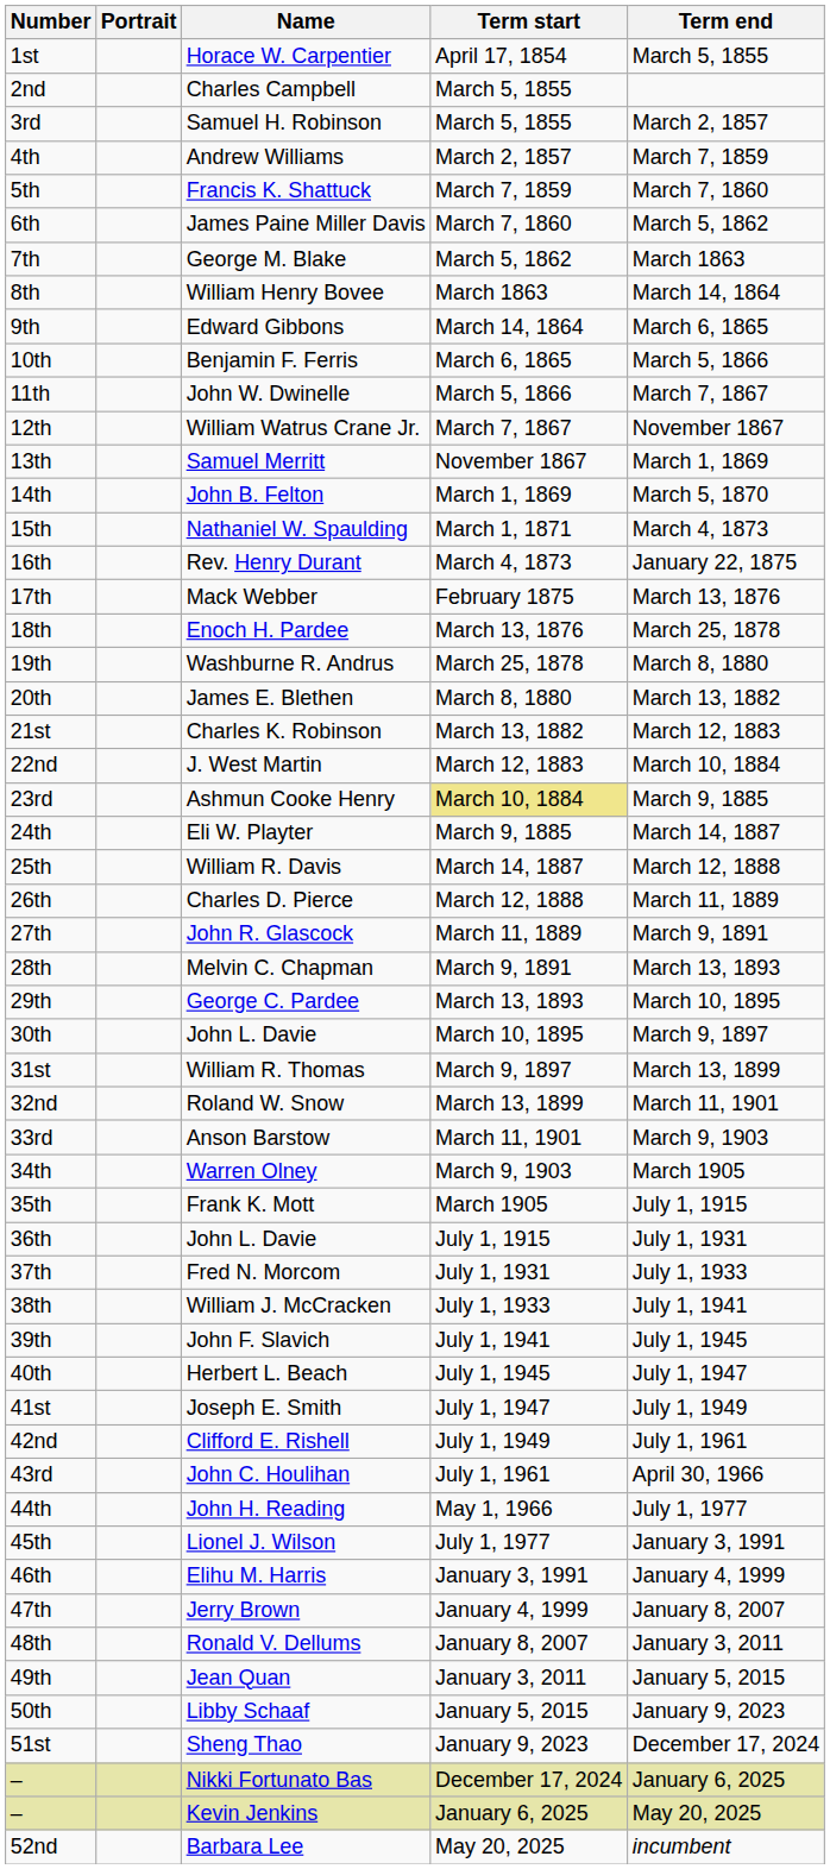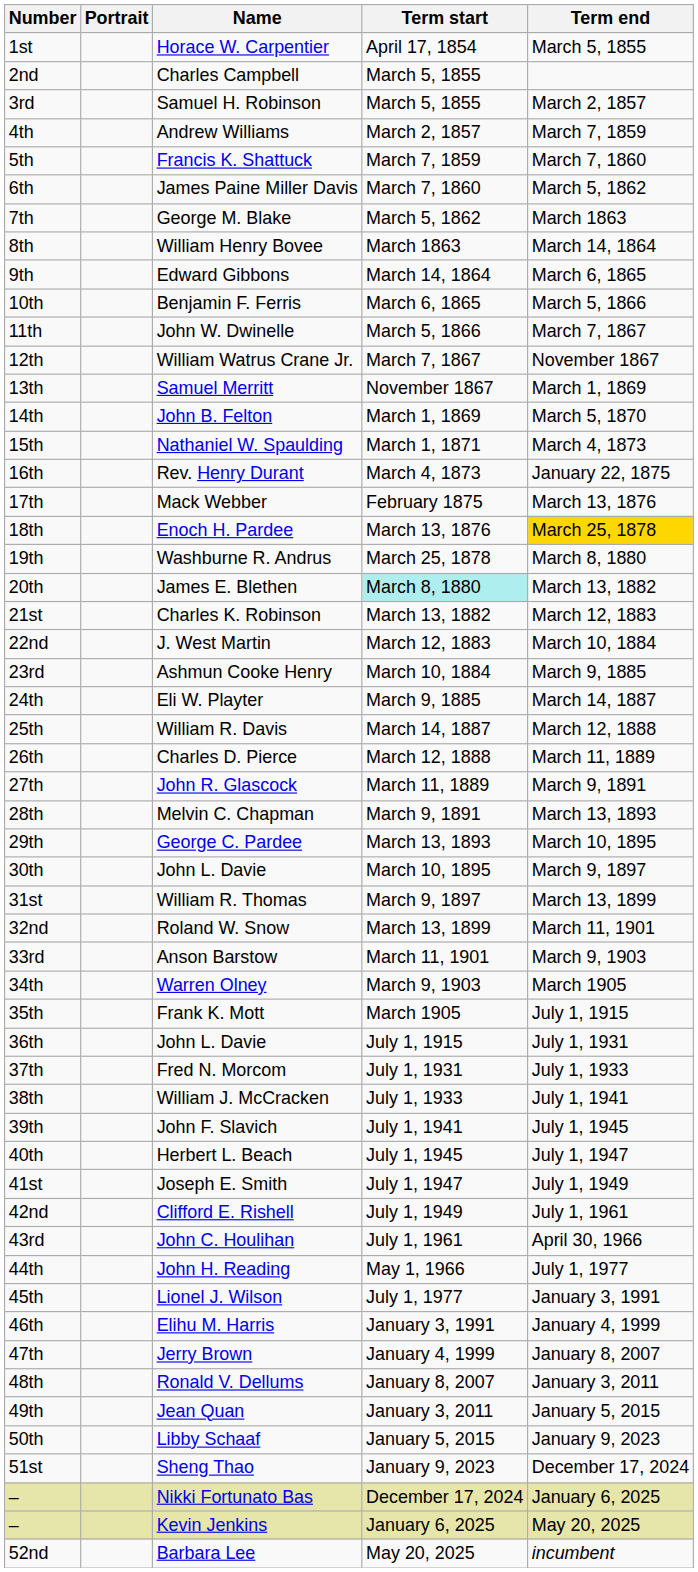18th | Term end: no background -> gold background
20th | Term start: no background -> paleturquoise background
23rd | Term start: khaki background -> no background
